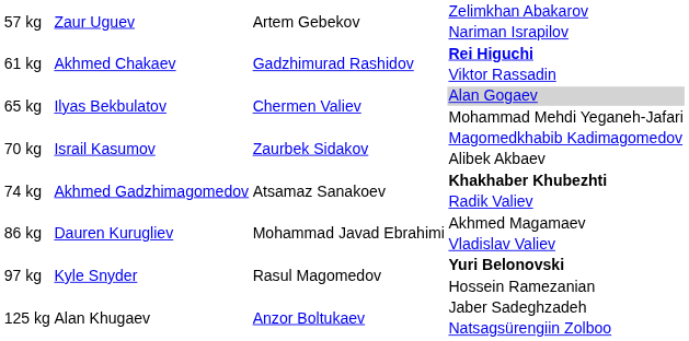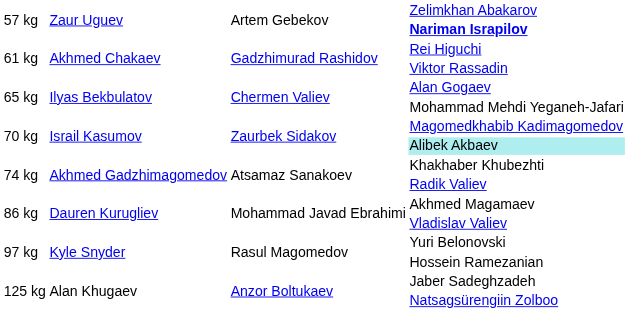Nariman Israpilov | column 4: normal -> bold
Rei Higuchi | column 4: bold -> normal
Alan Gogaev | column 4: lightgrey background -> no background
Alibek Akbaev | column 4: no background -> paleturquoise background
Khakhaber Khubezhti | column 4: bold -> normal
Yuri Belonovski | column 4: bold -> normal
